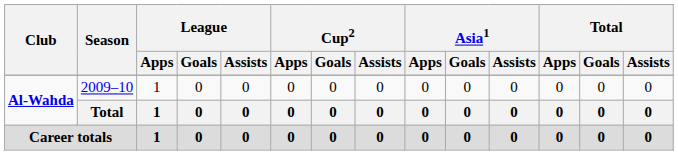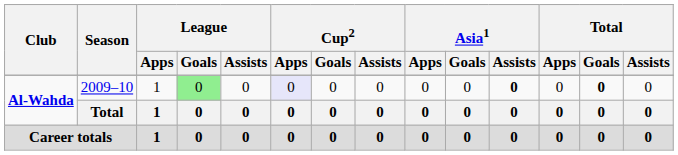Al-Wahda / 2009–10 | League / Goals: no background -> lightgreen background
Al-Wahda / 2009–10 | Cup2 / Apps: no background -> lavender background
Al-Wahda / 2009–10 | Asia1 / Assists: normal -> bold
Al-Wahda / 2009–10 | Total / Goals: normal -> bold
